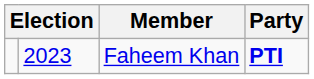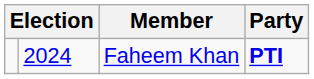Faheem Khan | column 2: 2023 -> 2024
